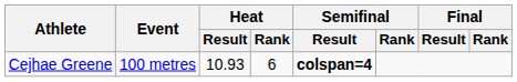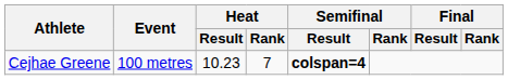Cejhae Greene | Heat / Result: 10.93 -> 10.23
Cejhae Greene | Heat / Rank: 6 -> 7
